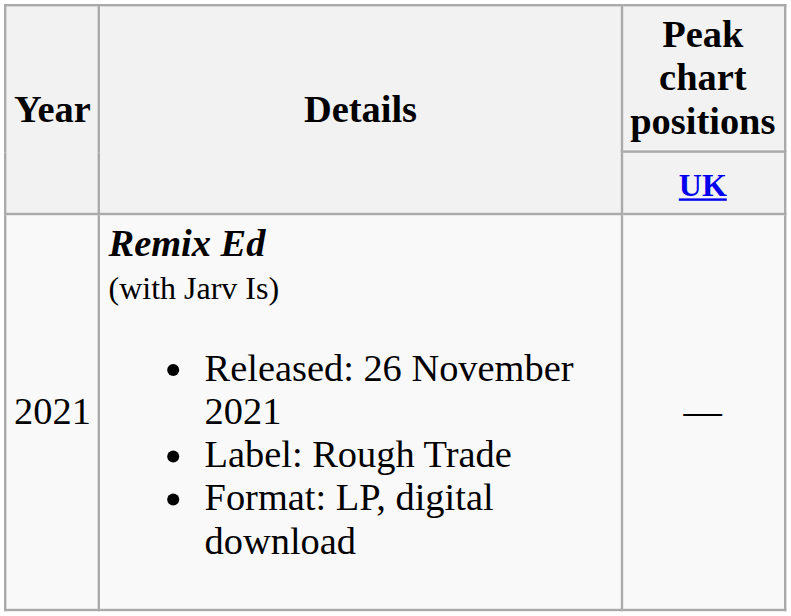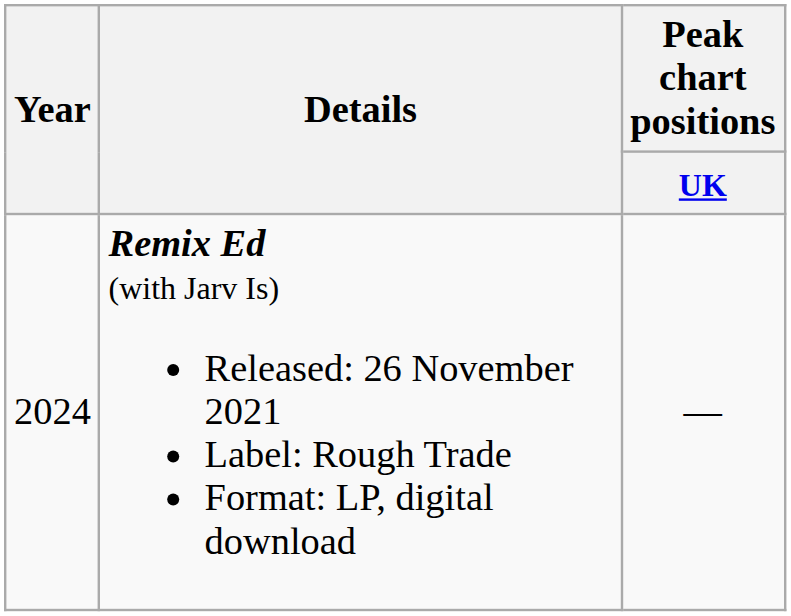row 3 | Year: 2021 -> 2024
